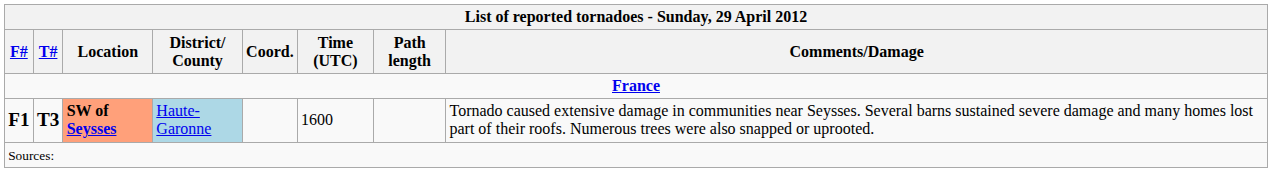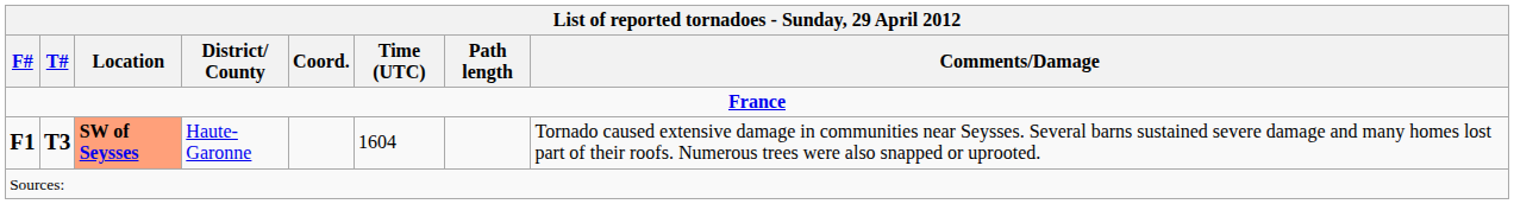F1 | District/ County: lightblue background -> no background
F1 | Time (UTC): 1600 -> 1604
